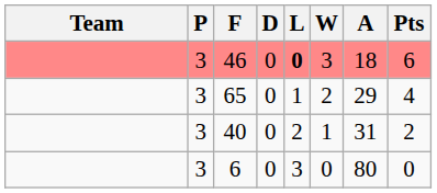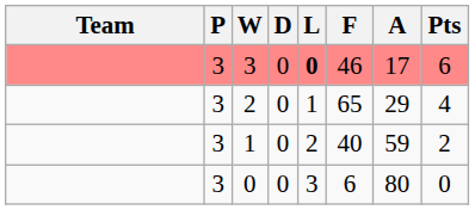columns swapped: W <-> F
row 2 | A: 18 -> 17
row 4 | A: 31 -> 59
